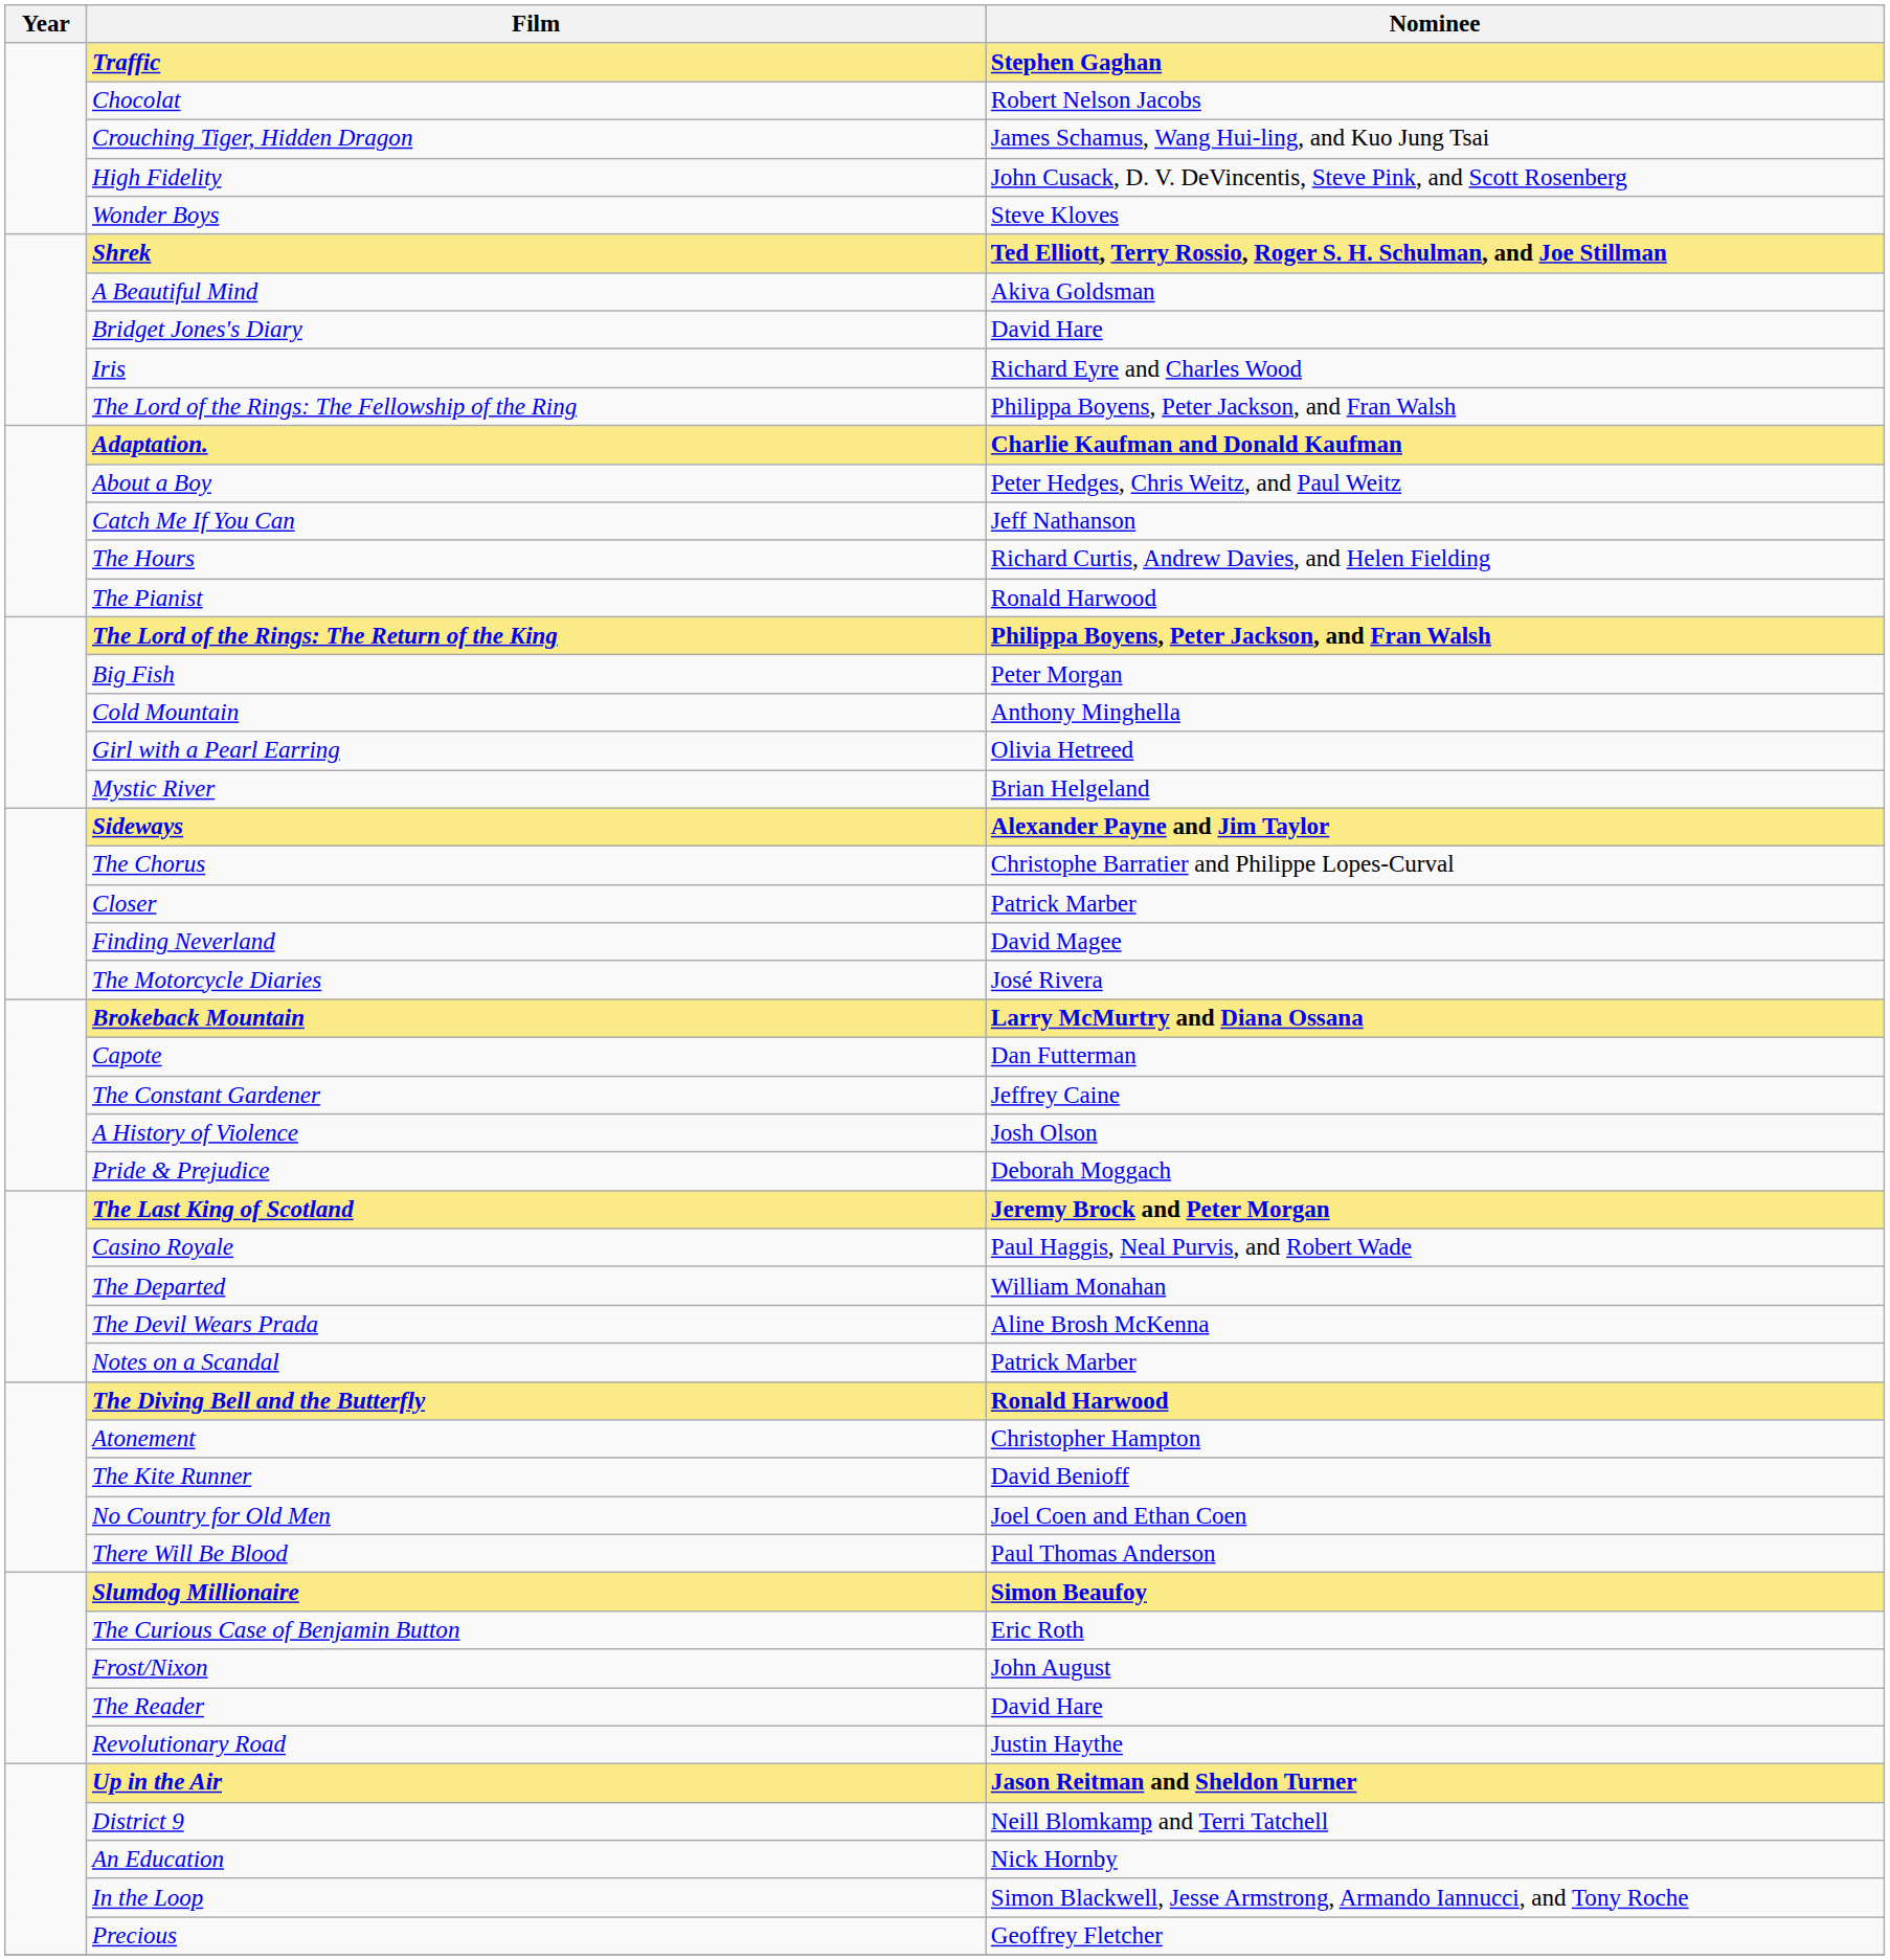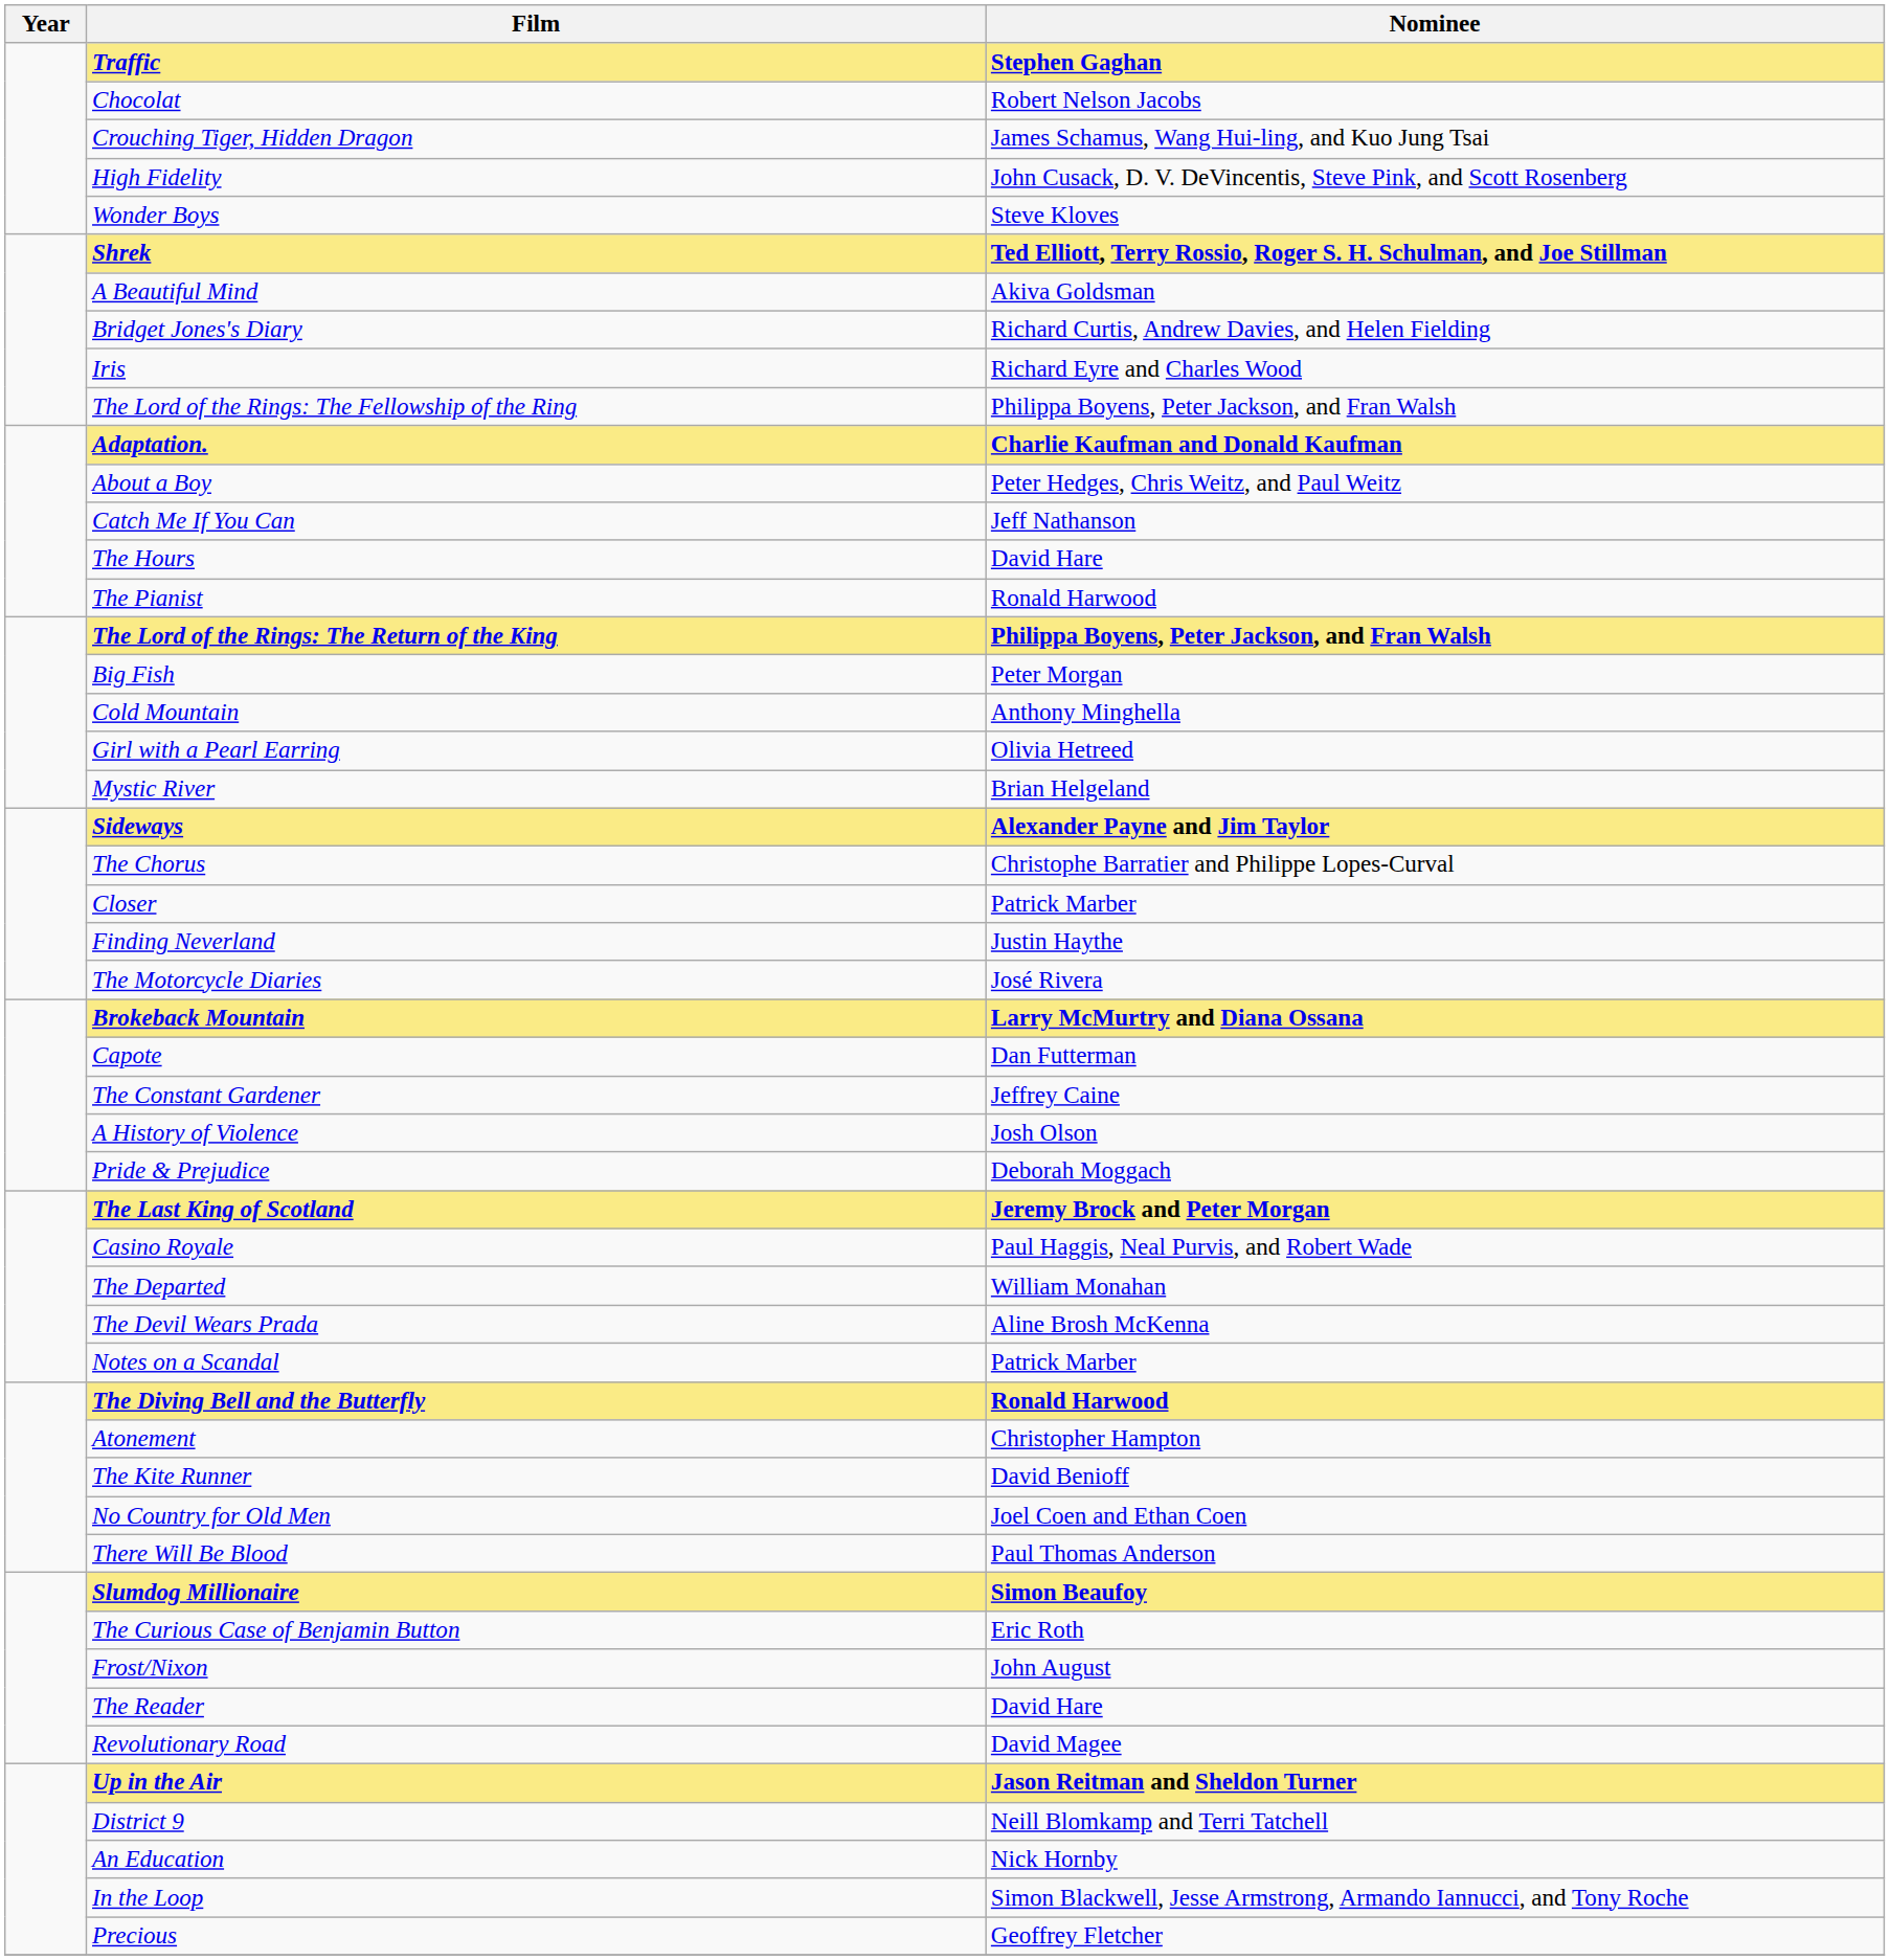Bridget Jones's Diary | Nominee: David Hare -> Richard Curtis, Andrew Davies, and Helen Fielding
The Hours | Nominee: Richard Curtis, Andrew Davies, and Helen Fielding -> David Hare
Finding Neverland | Nominee: David Magee -> Justin Haythe
Revolutionary Road | Nominee: Justin Haythe -> David Magee
